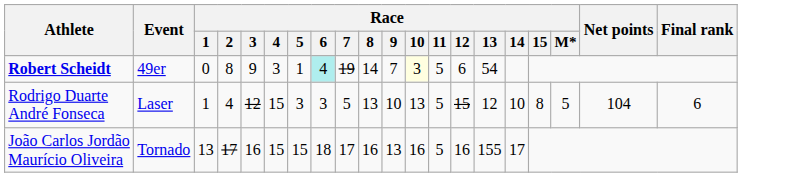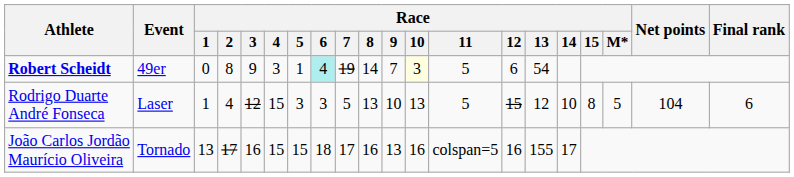João Carlos Jordão Maurício Oliveira | Race / 11: 5 -> colspan=5
